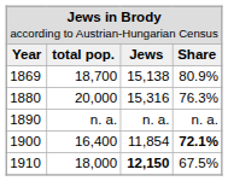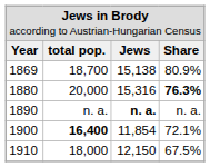1880 | column 4: normal -> bold
1890 | column 3: normal -> bold
1900 | column 2: normal -> bold
1900 | column 4: bold -> normal
1910 | column 3: bold -> normal
